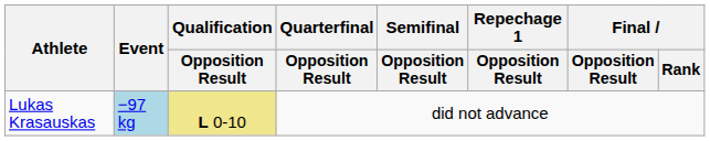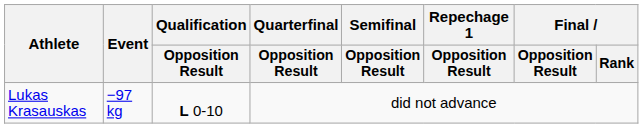Lukas Krasauskas | Event: lightblue background -> no background
Lukas Krasauskas | Qualification / Opposition Result: khaki background -> no background
